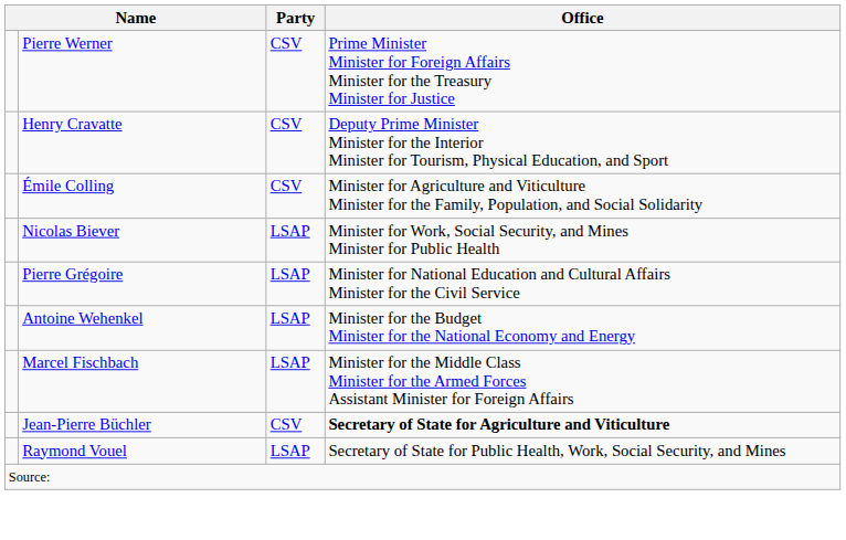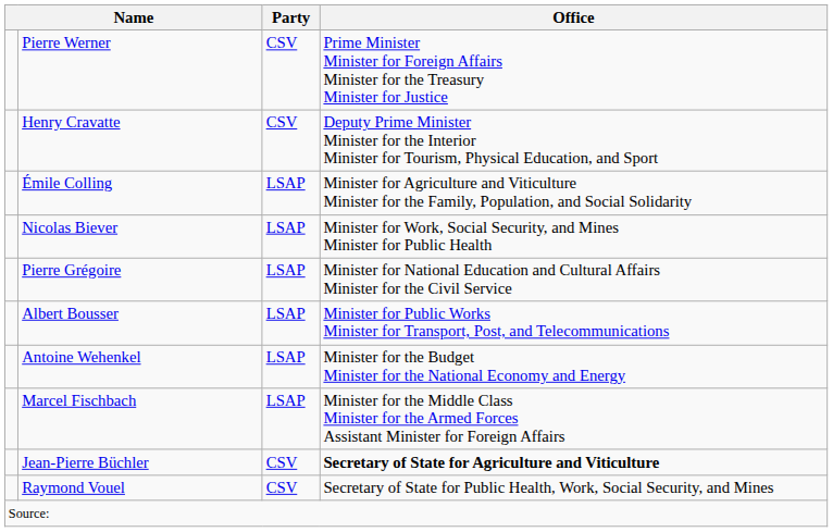Émile Colling | Party: CSV -> LSAP
+ row: Albert Bousser | LSAP | Minister for Public Works Minister for Transport, Post, and Telecommunications
Raymond Vouel | Party: LSAP -> CSV
